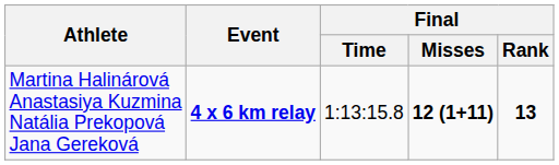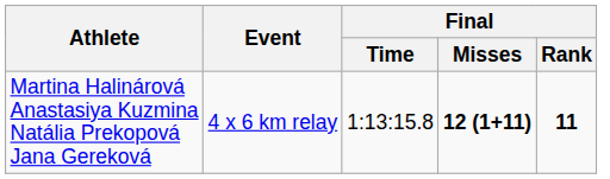row 3 | Event: bold -> normal
row 3 | Final / Rank: 13 -> 11
